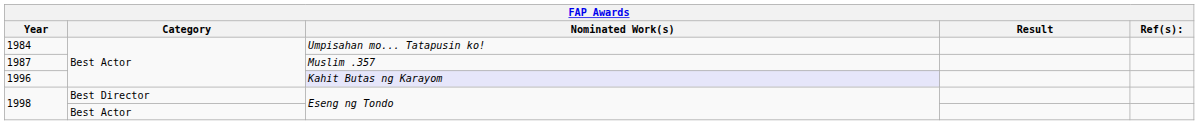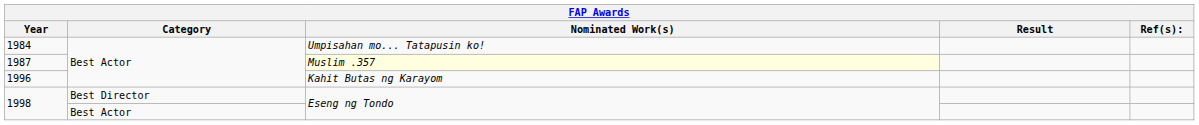1987 | Nominated Work(s): no background -> lightyellow background
1996 | Nominated Work(s): lavender background -> no background
